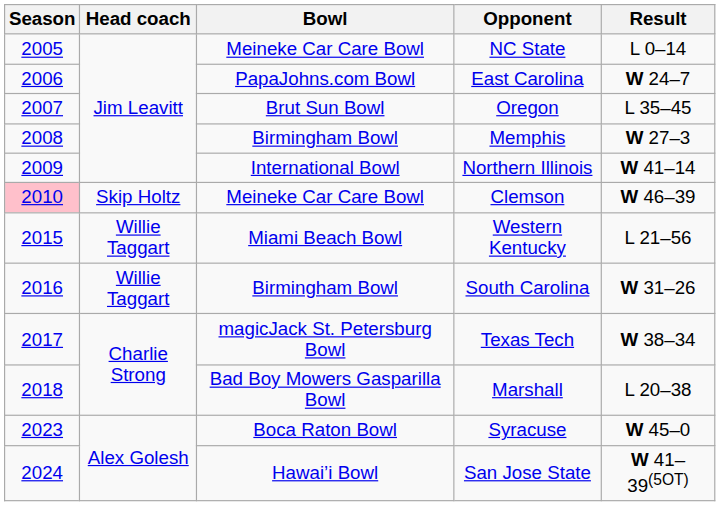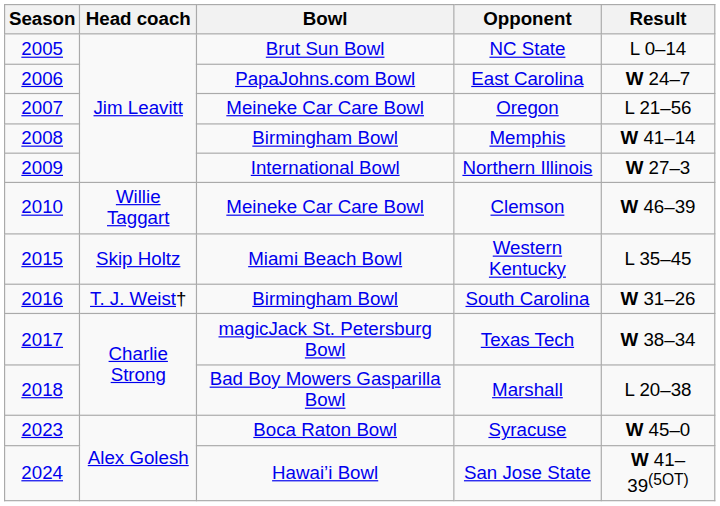NC State | Bowl: Meineke Car Care Bowl -> Brut Sun Bowl
Oregon | Bowl: Brut Sun Bowl -> Meineke Car Care Bowl
Oregon | Result: L 35–45 -> L 21–56
Memphis | Result: W 27–3 -> W 41–14
Northern Illinois | Result: W 41–14 -> W 27–3
Clemson | Season: pink background -> no background
Clemson | Head coach: Skip Holtz -> Willie Taggart
Western Kentucky | Head coach: Willie Taggart -> Skip Holtz
Western Kentucky | Result: L 21–56 -> L 35–45
South Carolina | Head coach: Willie Taggart -> T. J. Weist†
